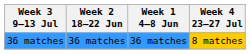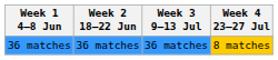columns swapped: Week 1 4–8 Jun <-> Week 3 9–13 Jul
